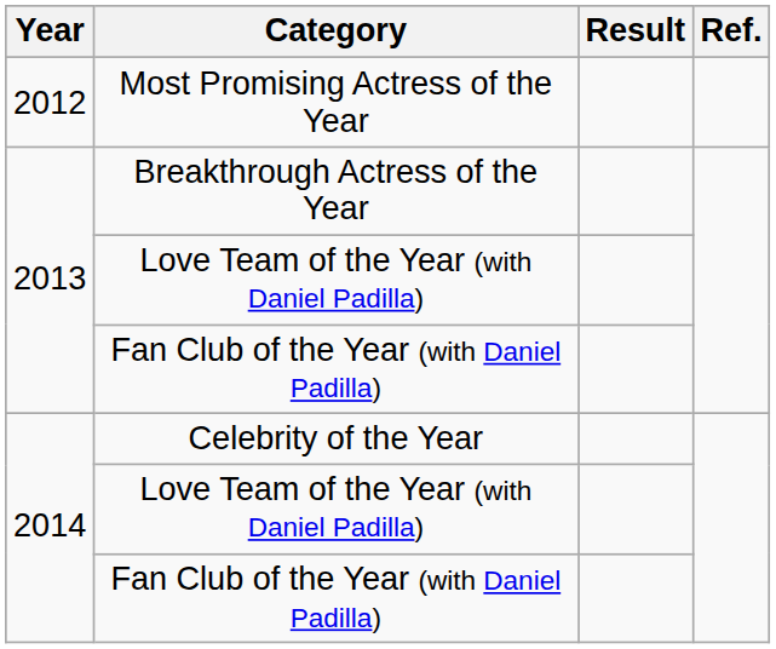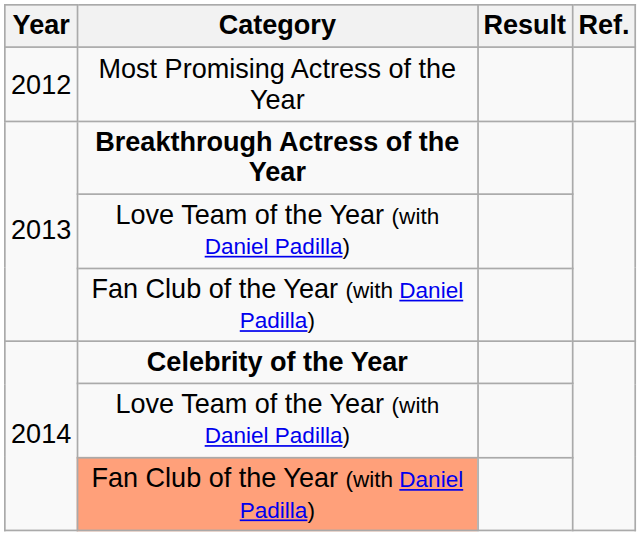Breakthrough Actress of the Year | Category: normal -> bold
Celebrity of the Year | Category: normal -> bold
2014 / Fan Club of the Year (with Daniel Padilla) | Category: no background -> lightsalmon background
